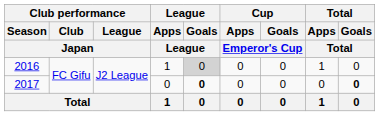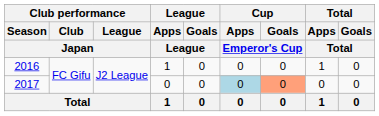2016 | League / Goals / League: lightgrey background -> no background
2017 | League / Goals / League: bold -> normal
2017 | Cup / Apps / Emperor's Cup: no background -> lightblue background
2017 | Cup / Goals / Emperor's Cup: no background -> lightsalmon background
2017 | Total / Goals / Total: bold -> normal
